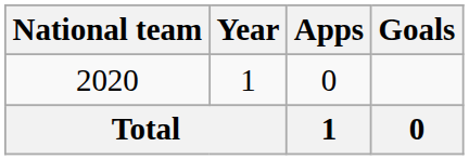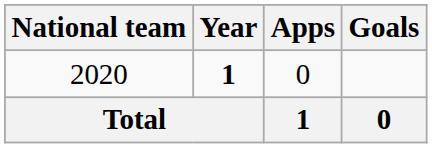2020 | Year: normal -> bold
